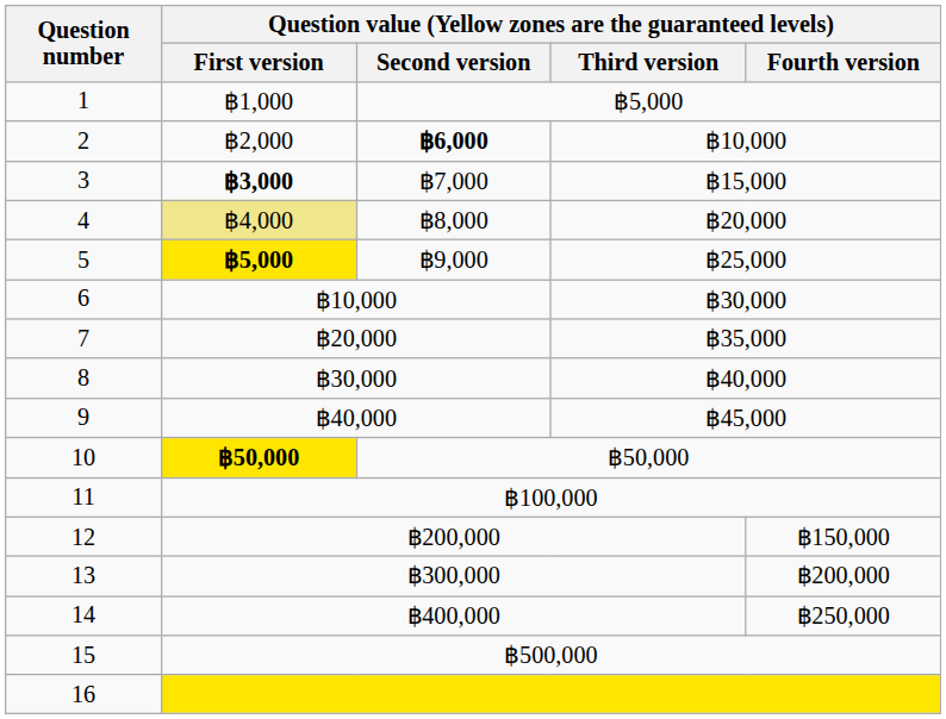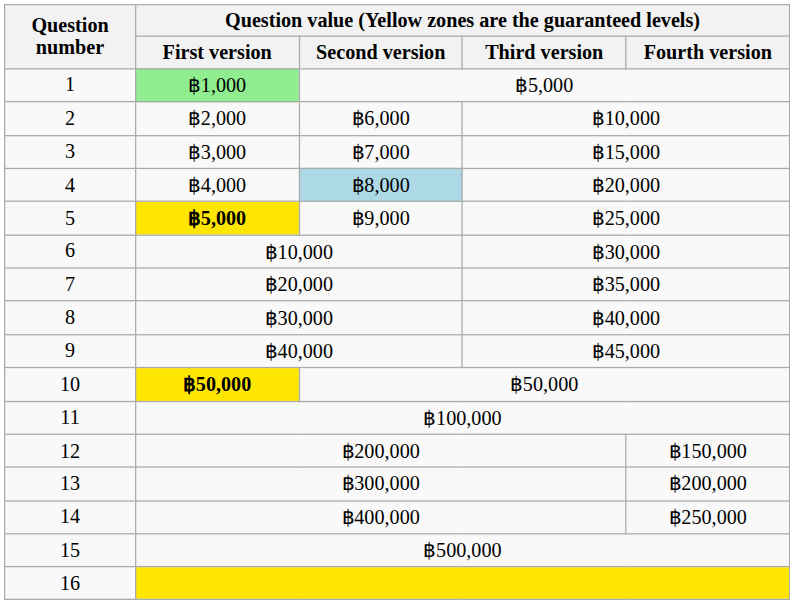1 | column 2: no background -> lightgreen background
2 | column 3: bold -> normal
3 | column 2: bold -> normal
4 | column 2: khaki background -> no background
4 | column 3: no background -> lightblue background
